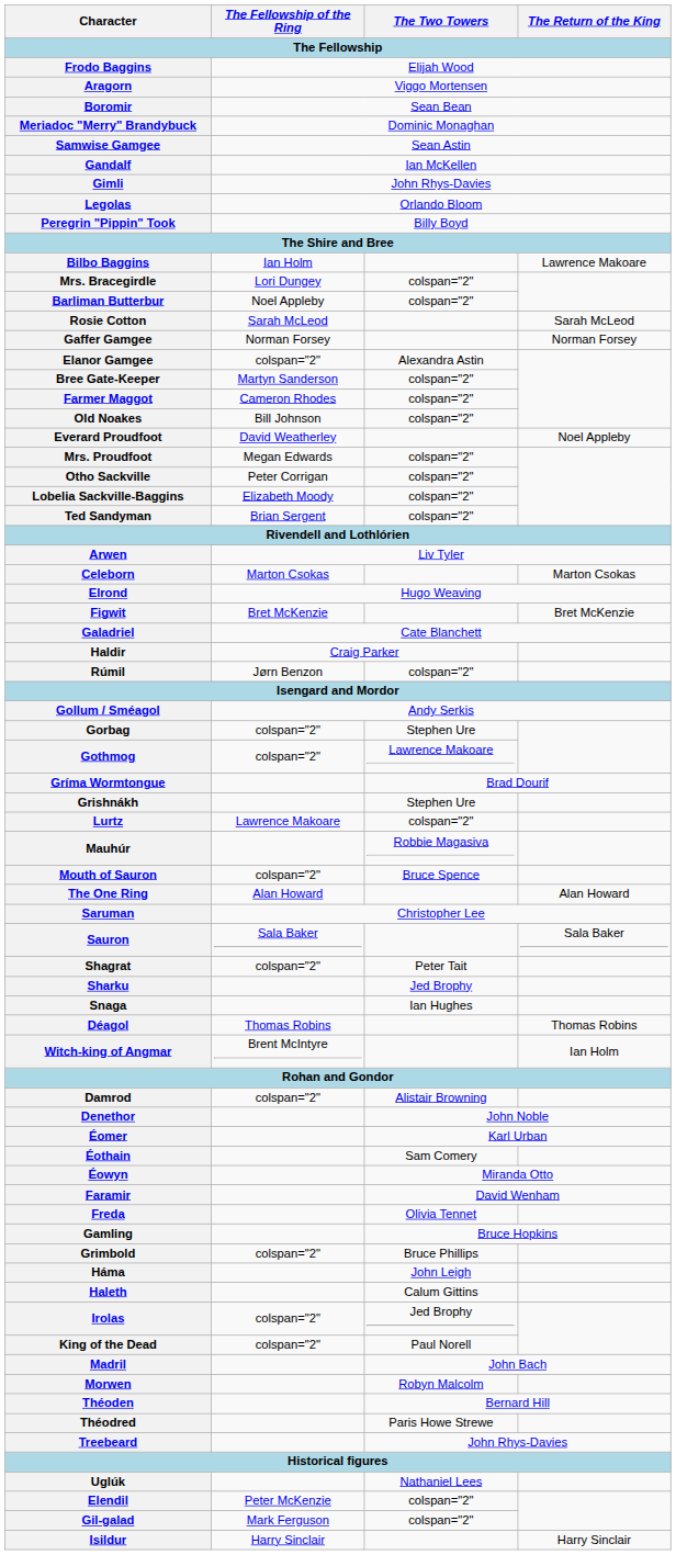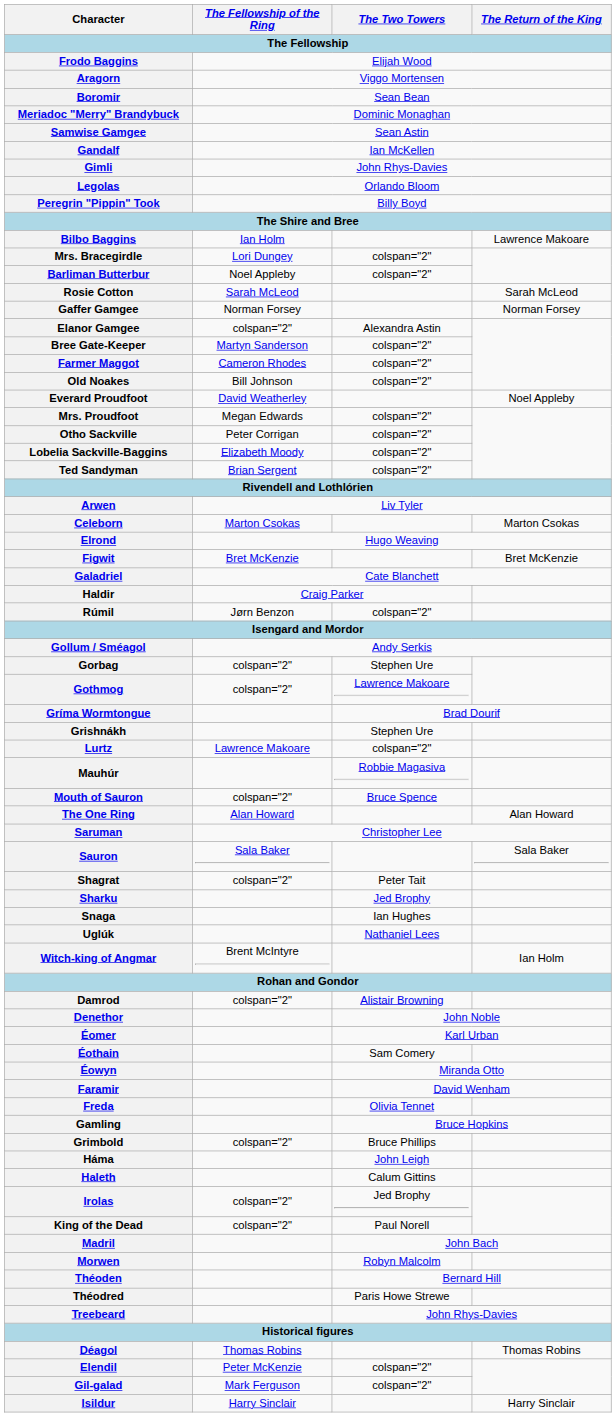rows swapped: Uglúk <-> Déagol
